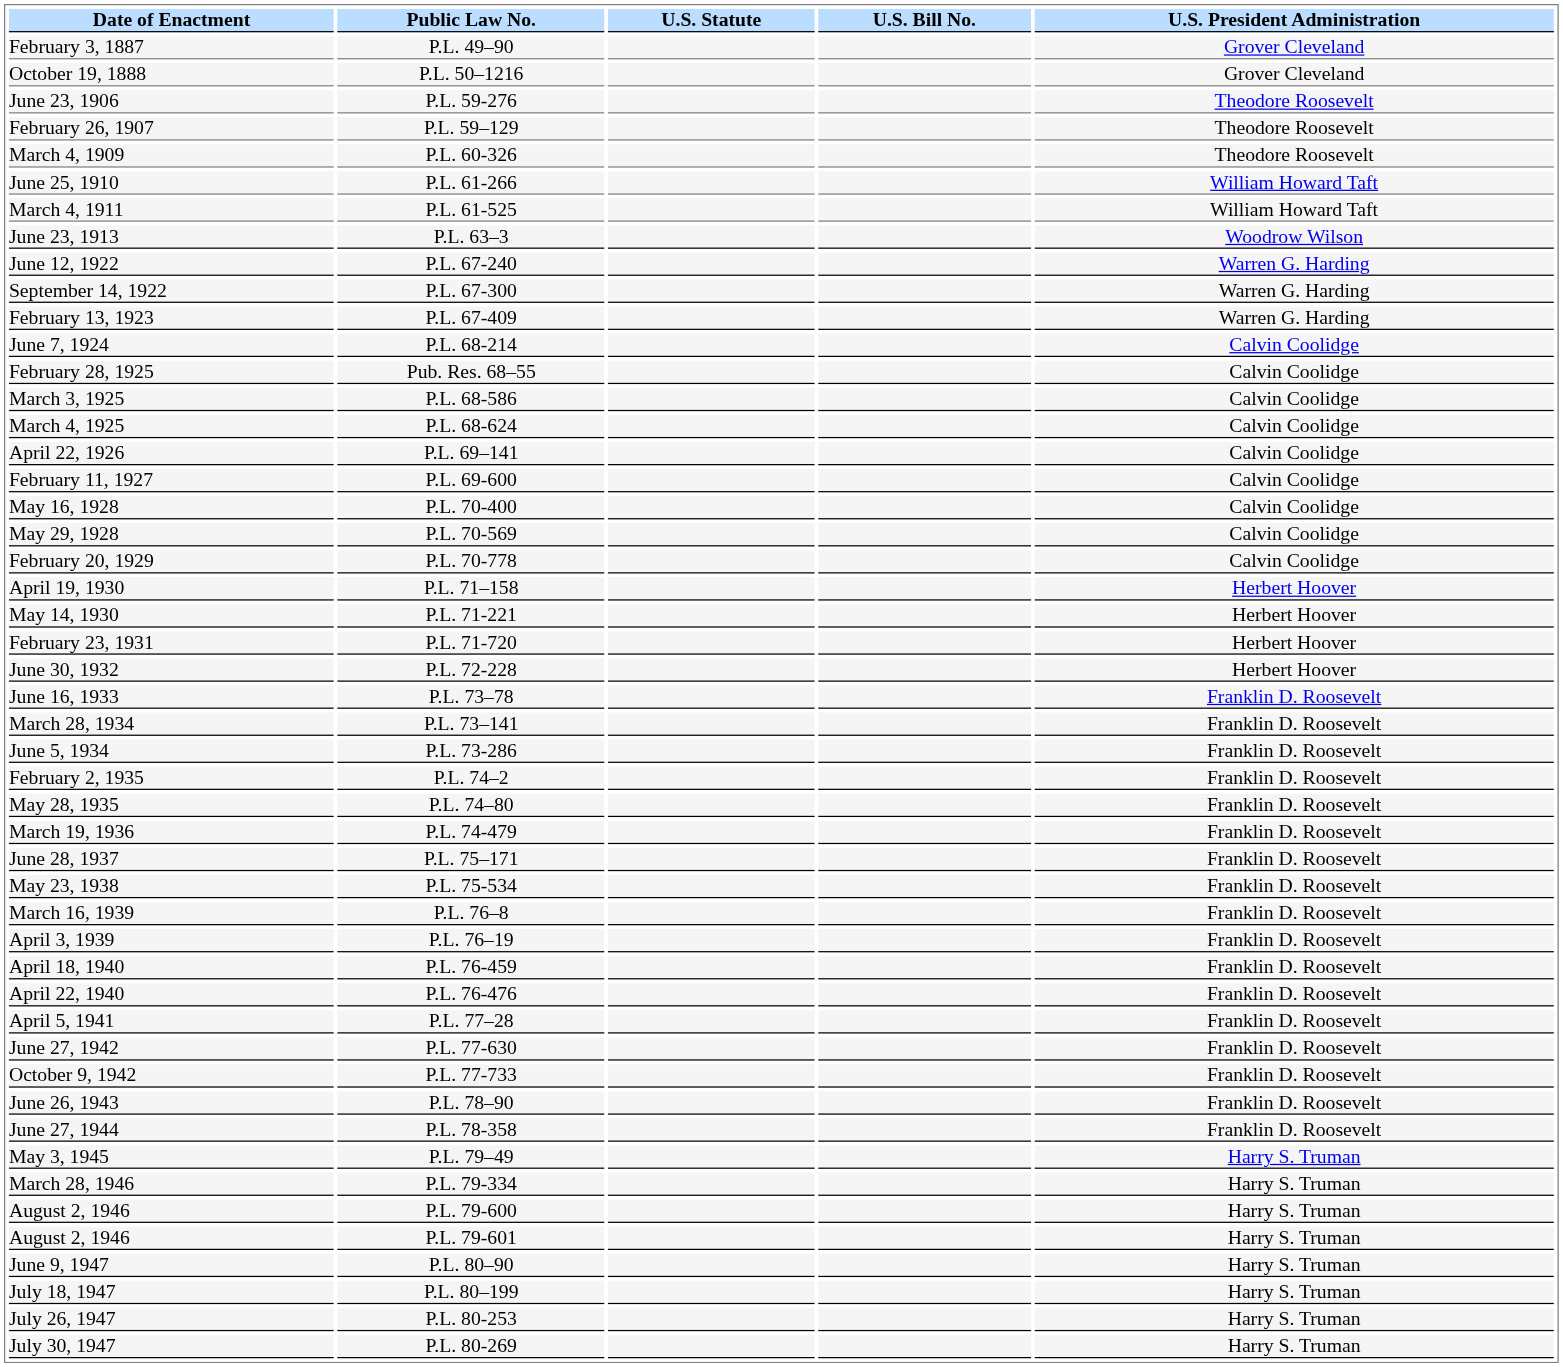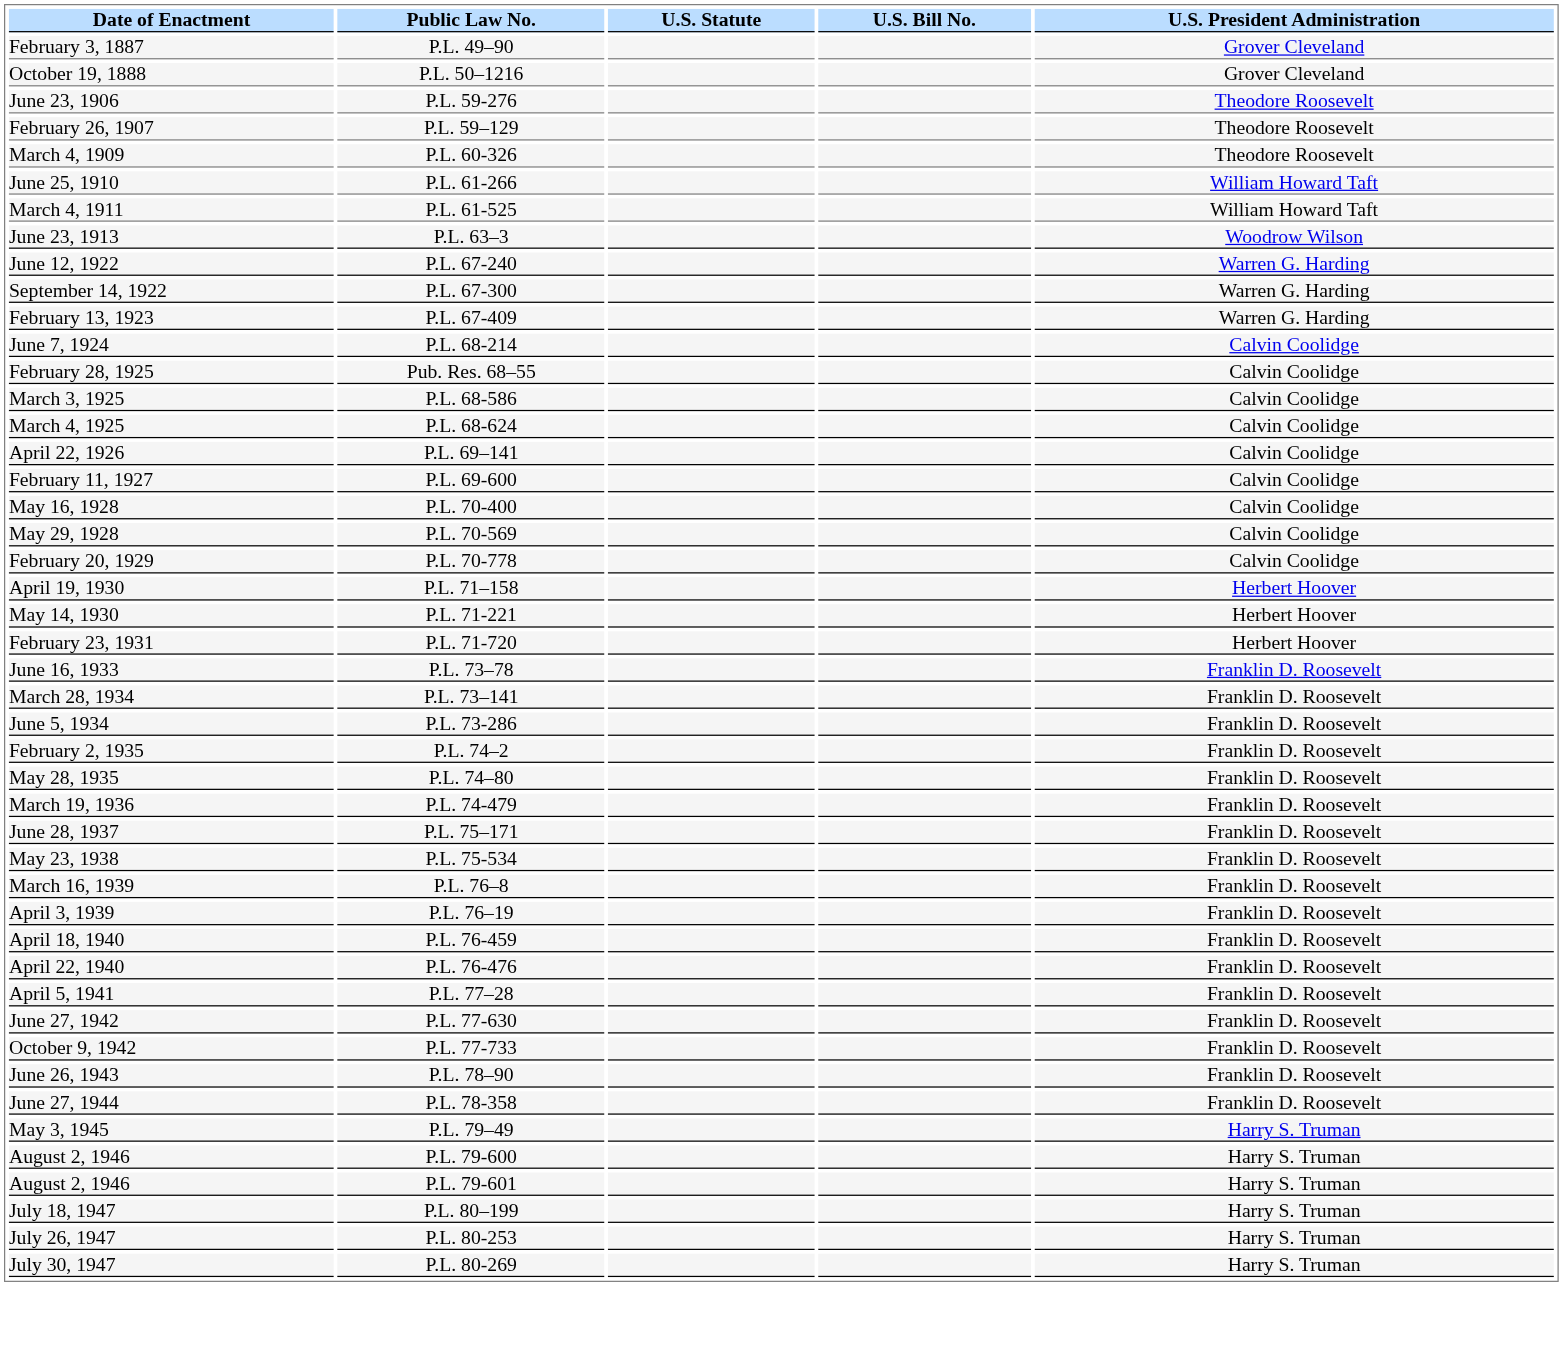- row: June 30, 1932 | P.L. 72-228 | Herbert Hoover
- row: March 28, 1946 | P.L. 79-334 | Harry S. Truman
- row: June 9, 1947 | P.L. 80–90 | Harry S. Truman
